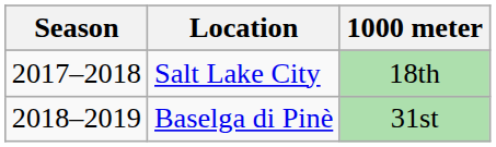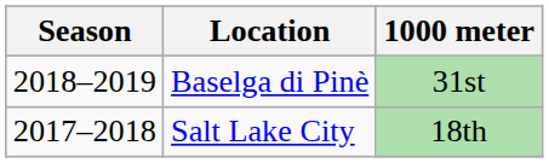rows swapped: Salt Lake City <-> Baselga di Pinè
